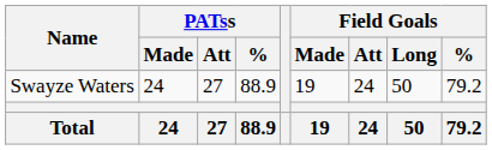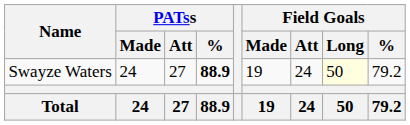Swayze Waters | PATss / %: normal -> bold
Swayze Waters | Field Goals / Long: no background -> lightyellow background
